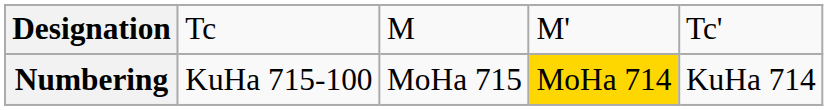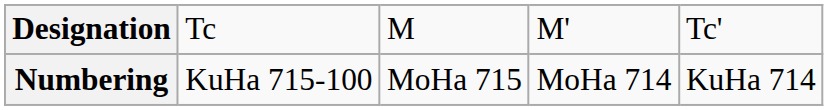Numbering | column 4: gold background -> no background
